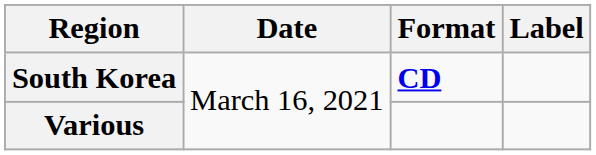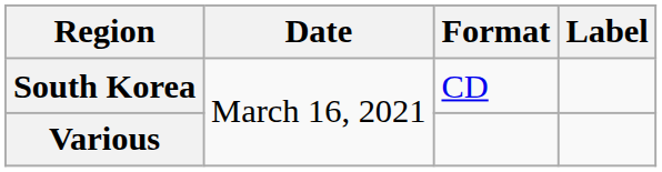South Korea | Format: bold -> normal
